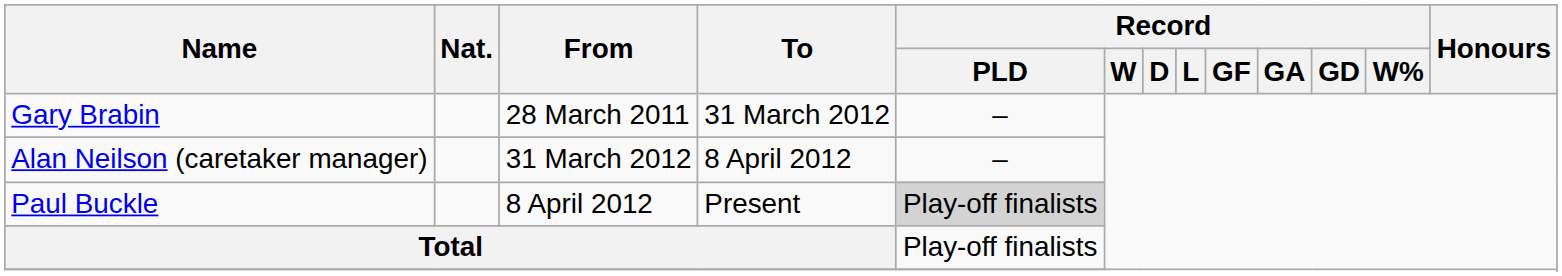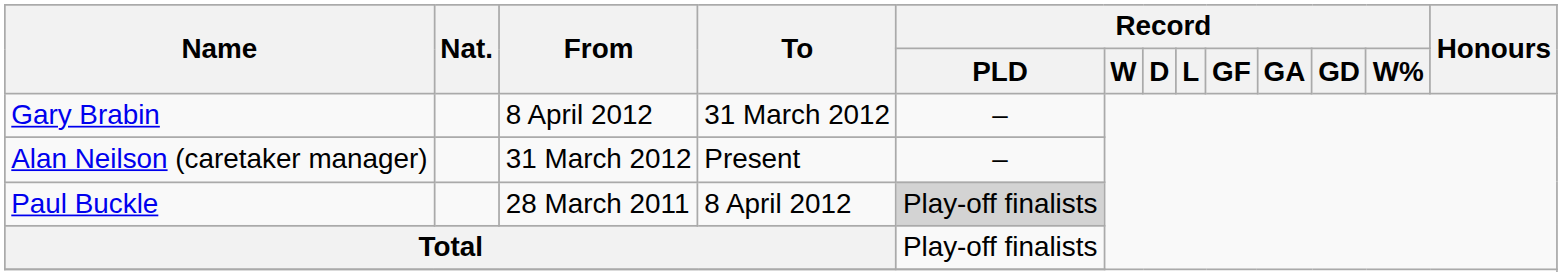Gary Brabin | From: 28 March 2011 -> 8 April 2012
Alan Neilson (caretaker manager) | To: 8 April 2012 -> Present
Paul Buckle | From: 8 April 2012 -> 28 March 2011
Paul Buckle | To: Present -> 8 April 2012
